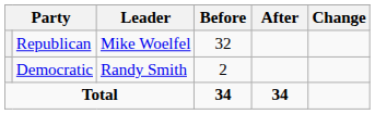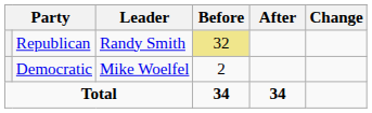Republican | Leader: Mike Woelfel -> Randy Smith
Republican | Before: no background -> khaki background
Democratic | Leader: Randy Smith -> Mike Woelfel
